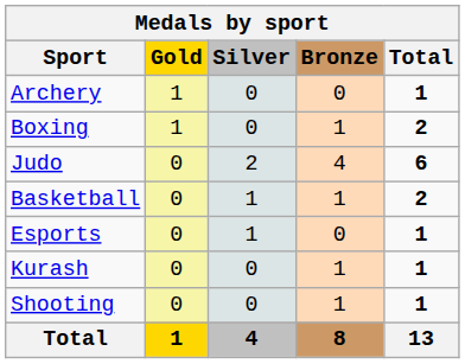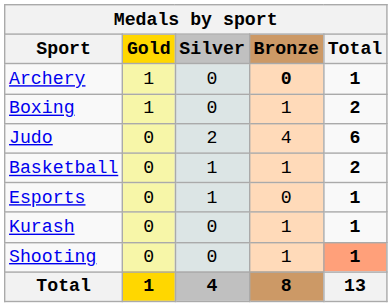Archery | Bronze: normal -> bold
Shooting | Total: no background -> lightsalmon background
